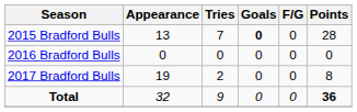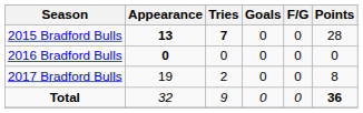2015 Bradford Bulls | Appearance: normal -> bold
2015 Bradford Bulls | Tries: normal -> bold
2015 Bradford Bulls | Goals: bold -> normal
2016 Bradford Bulls | Appearance: normal -> bold
